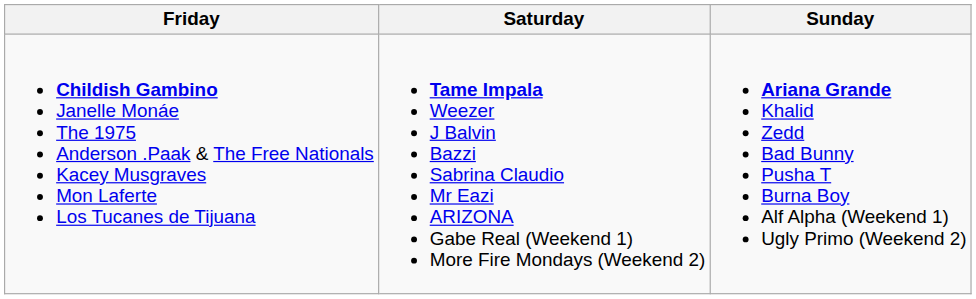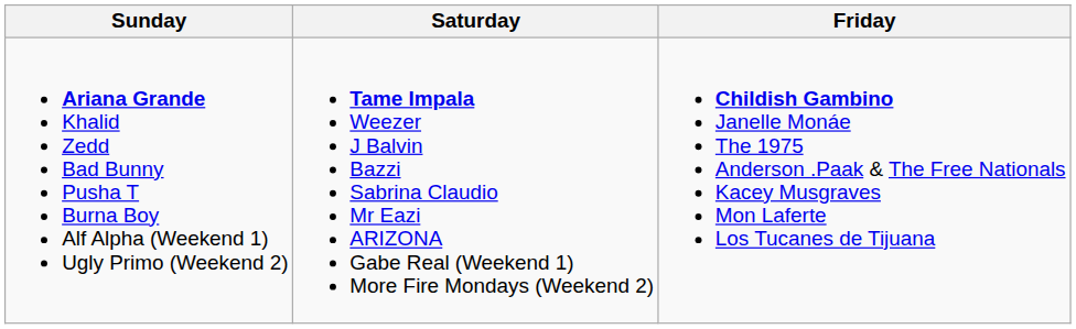columns swapped: Friday <-> Sunday
